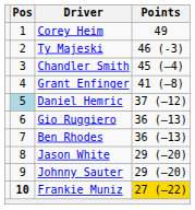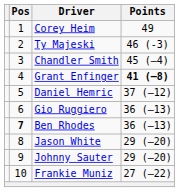Grant Enfinger | Points: normal -> bold
Daniel Hemric | Pos: lightblue background -> no background
Ben Rhodes | Pos: normal -> bold
Frankie Muniz | Pos: bold -> normal
Frankie Muniz | Points: gold background -> no background
